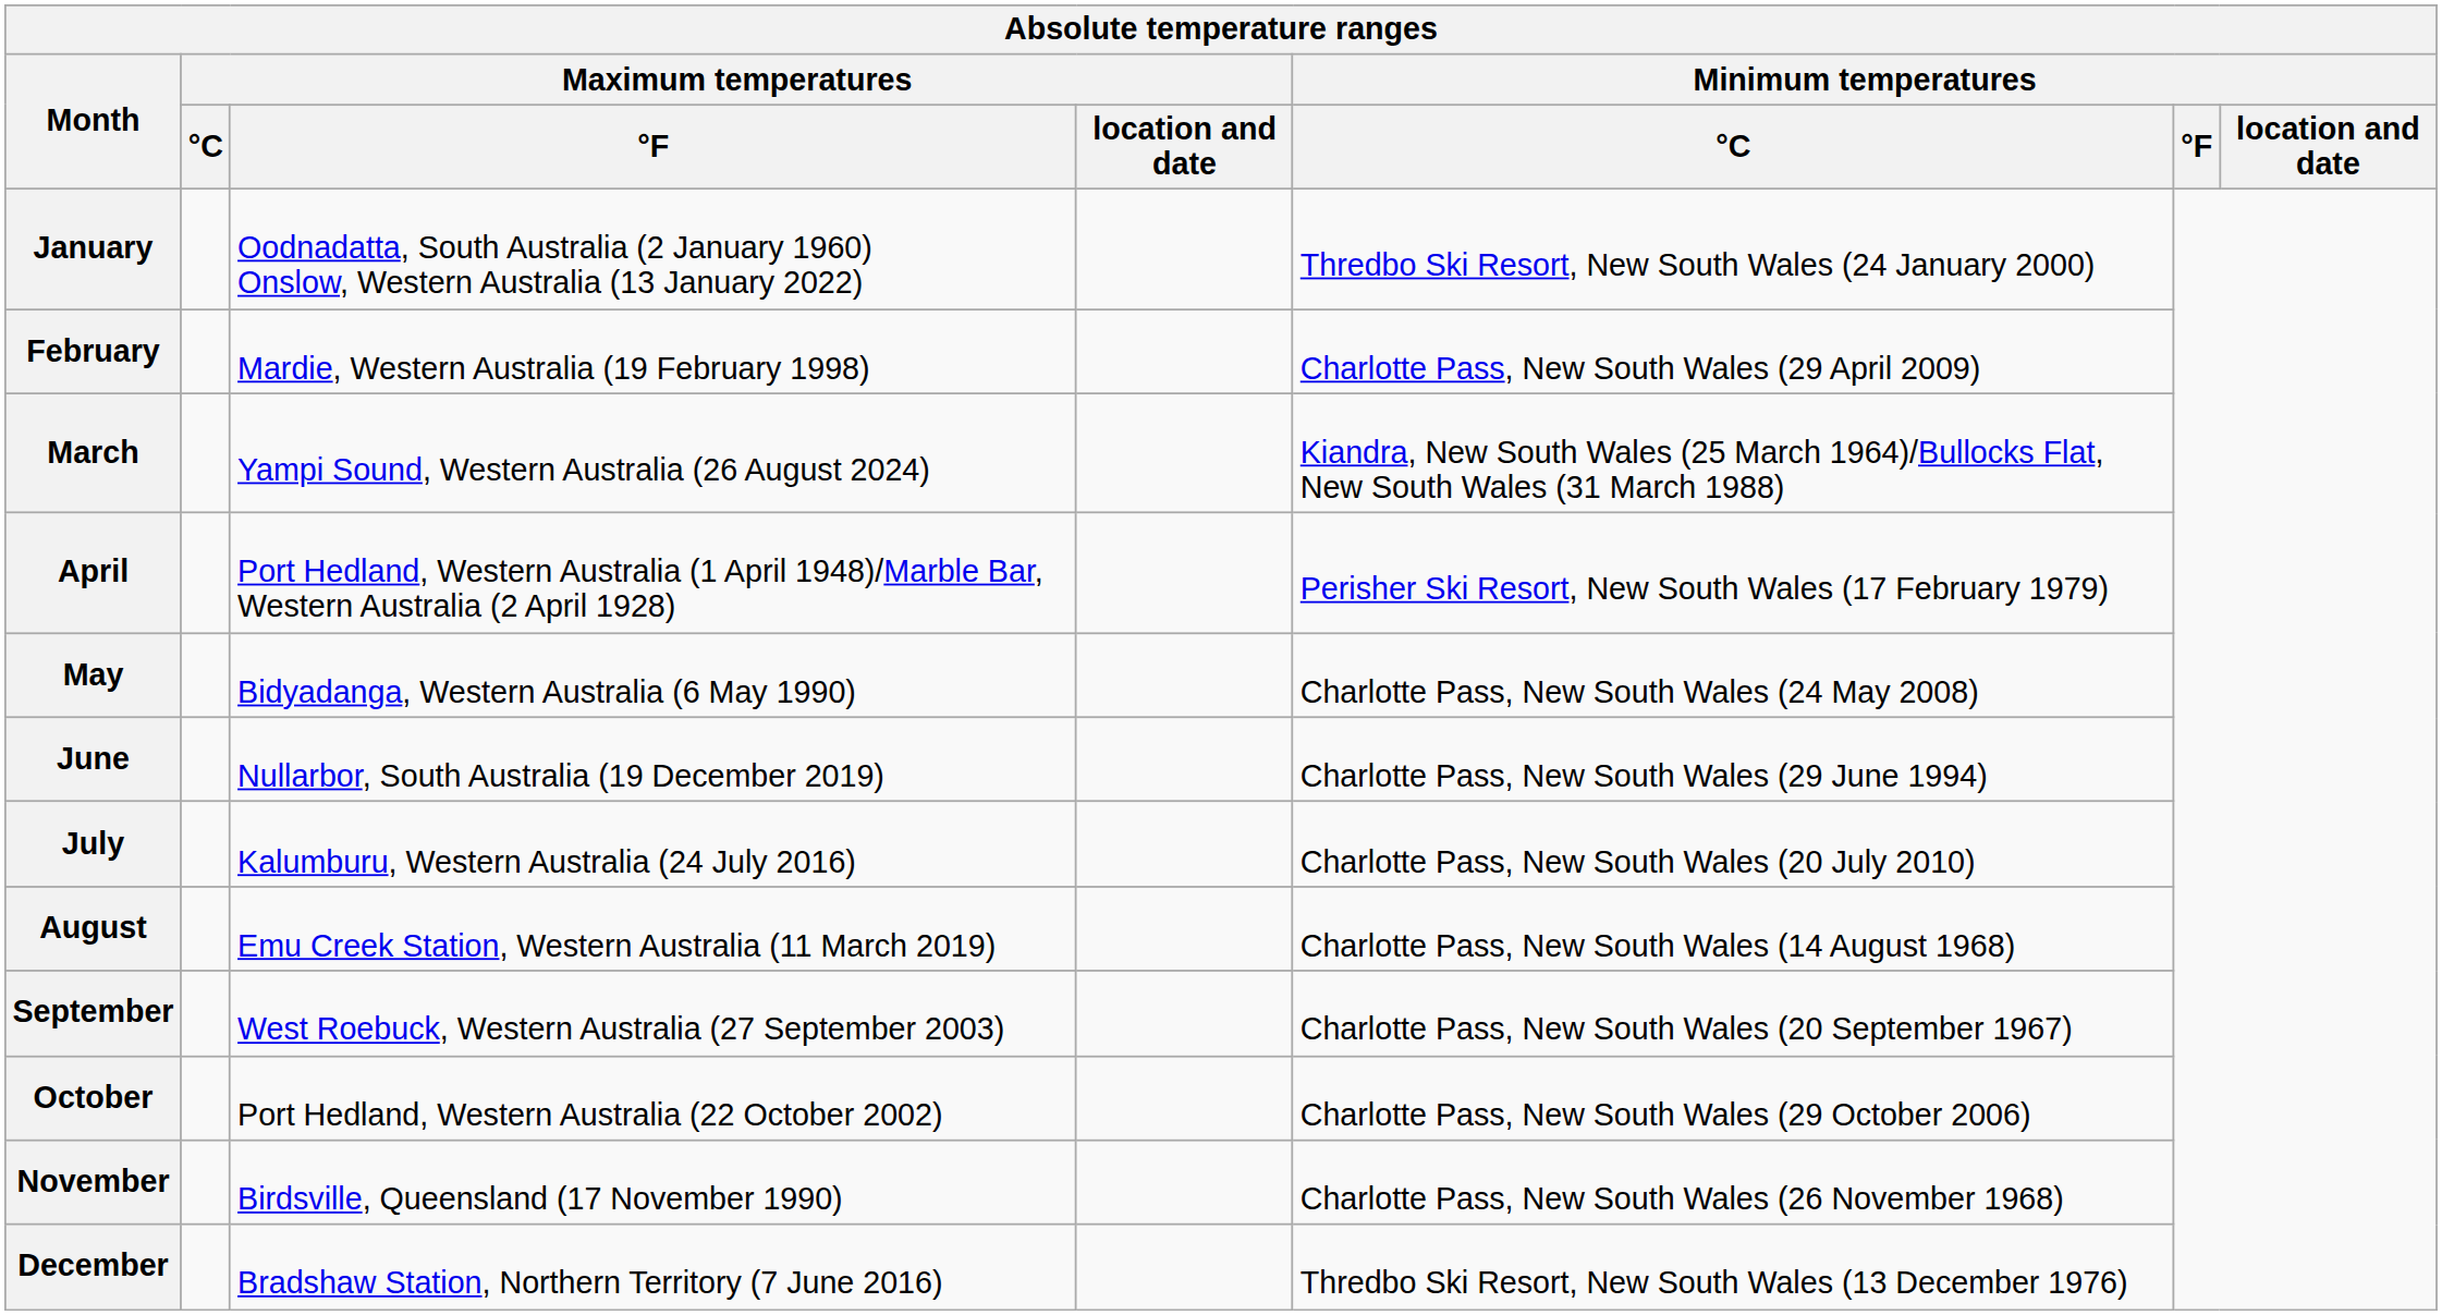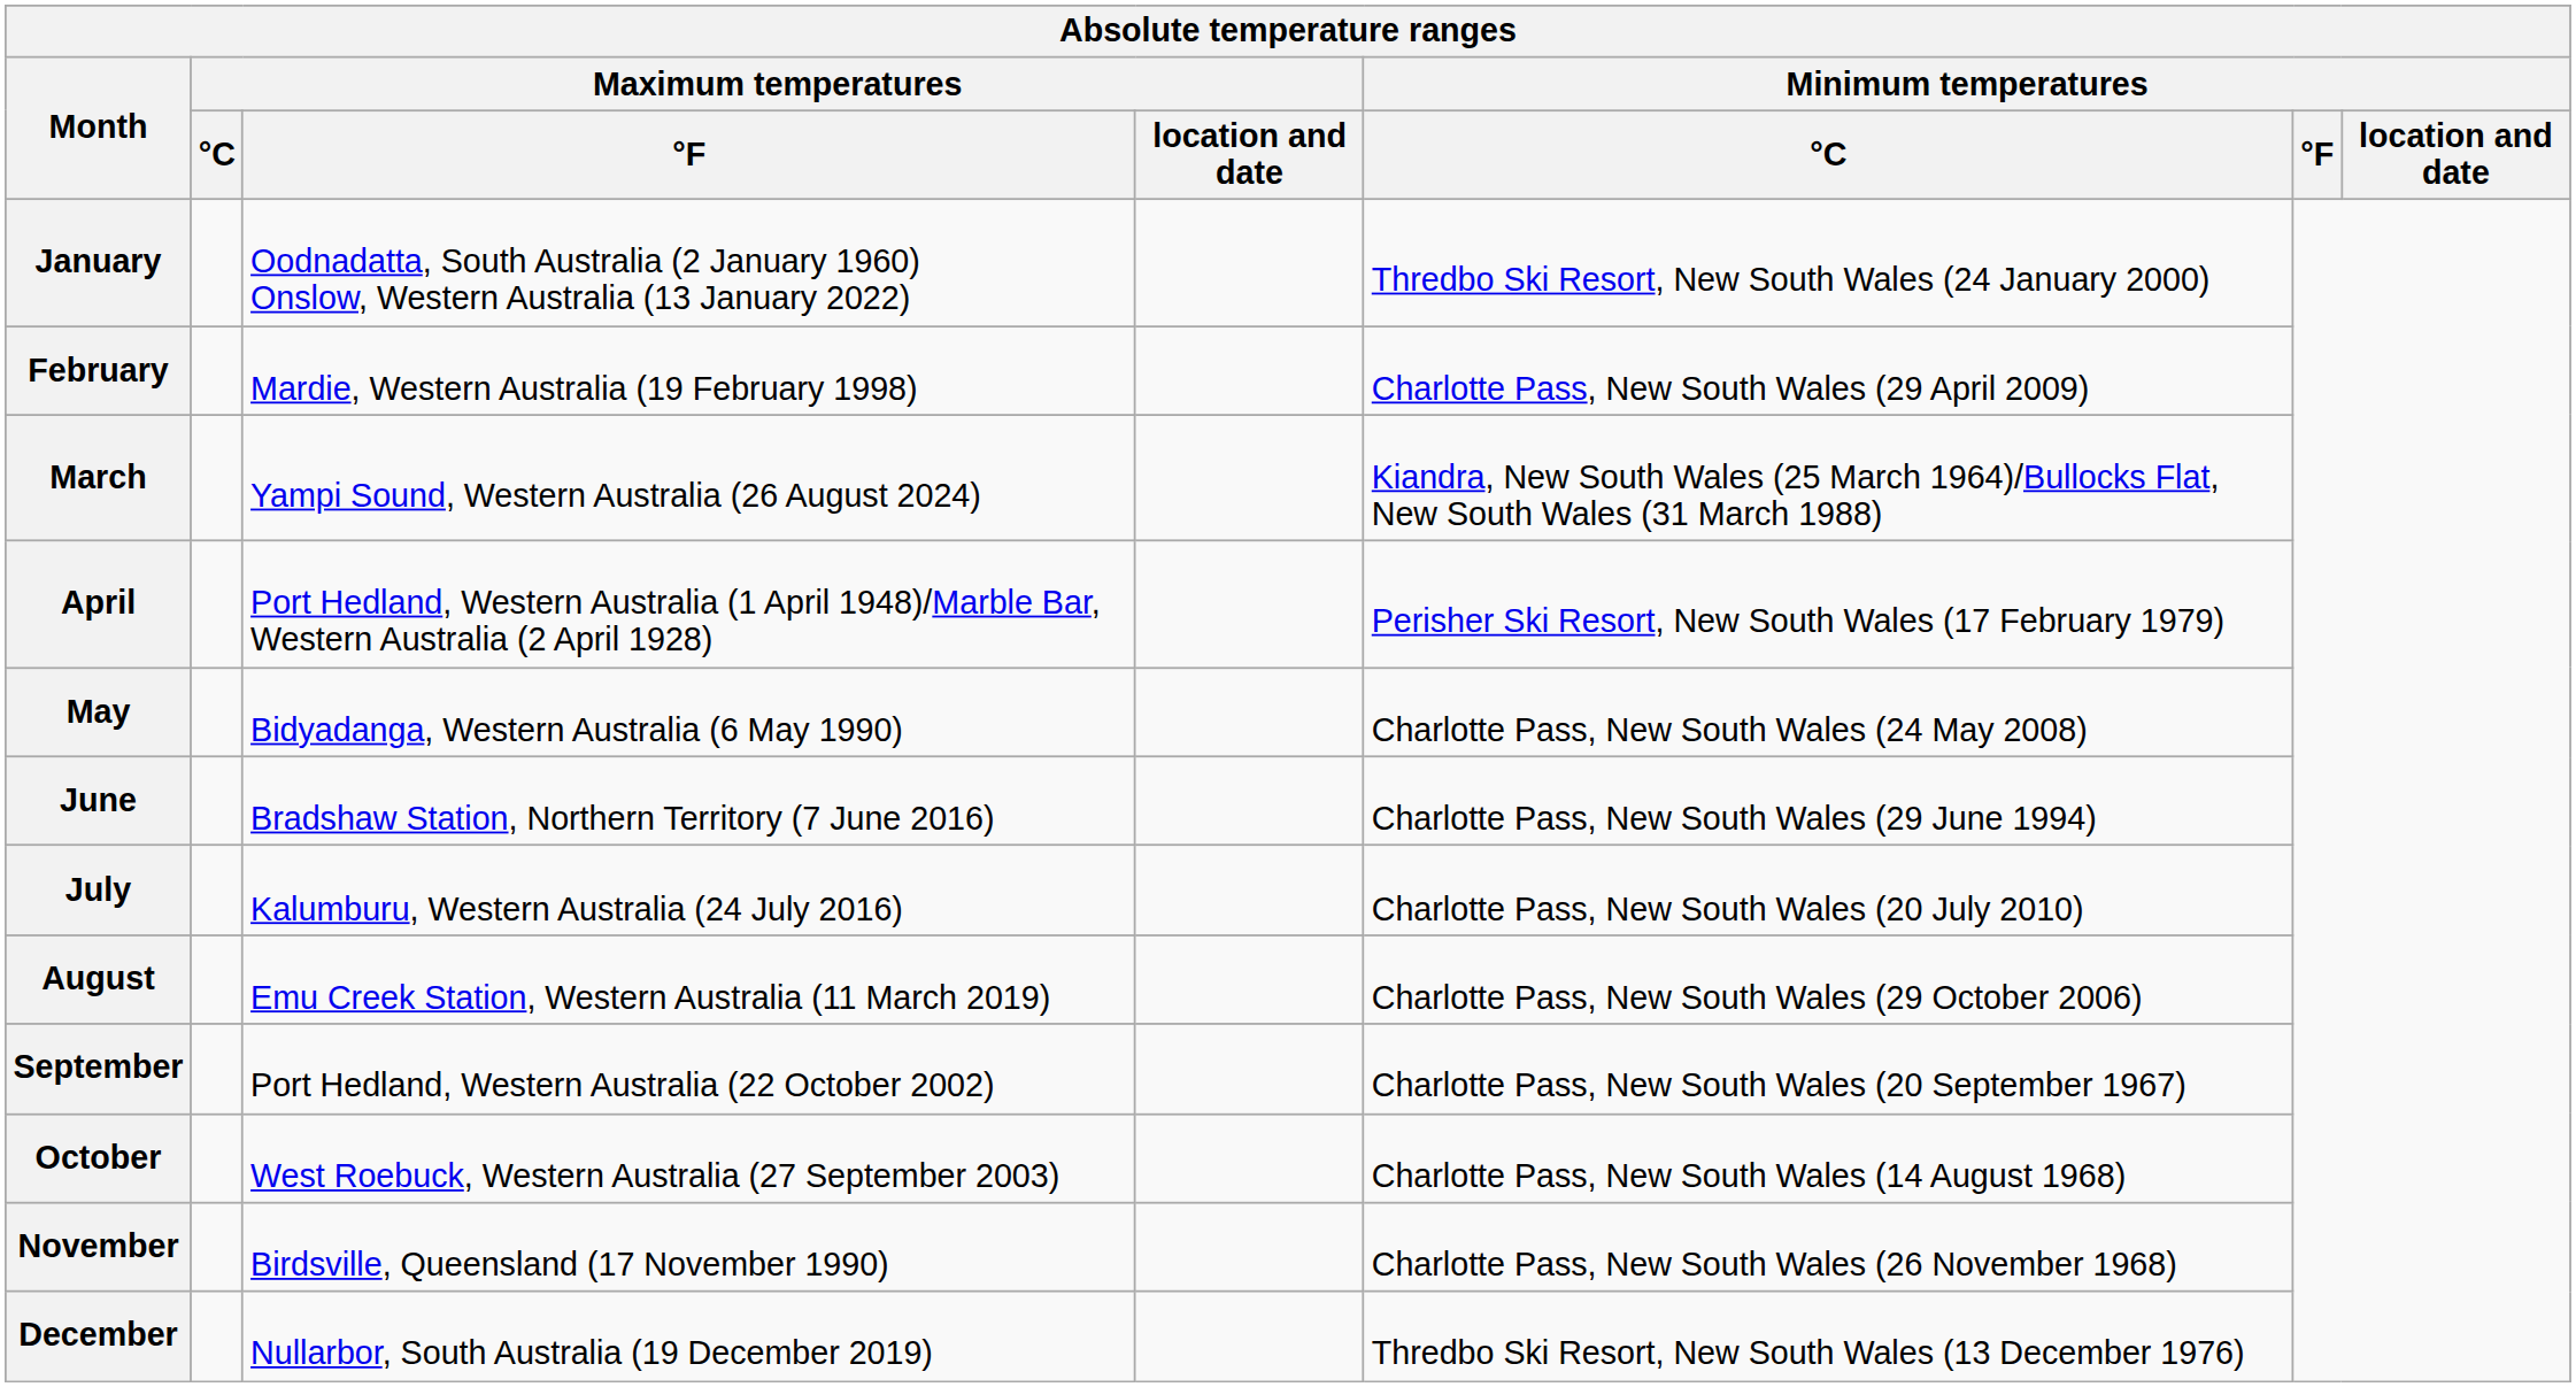June | Maximum temperatures / °F: Nullarbor, South Australia (19 December 2019) -> Bradshaw Station, Northern Territory (7 June 2016)
August | Minimum temperatures / °C: Charlotte Pass, New South Wales (14 August 1968) -> Charlotte Pass, New South Wales (29 October 2006)
September | Maximum temperatures / °F: West Roebuck, Western Australia (27 September 2003) -> Port Hedland, Western Australia (22 October 2002)
October | Maximum temperatures / °F: Port Hedland, Western Australia (22 October 2002) -> West Roebuck, Western Australia (27 September 2003)
October | Minimum temperatures / °C: Charlotte Pass, New South Wales (29 October 2006) -> Charlotte Pass, New South Wales (14 August 1968)
December | Maximum temperatures / °F: Bradshaw Station, Northern Territory (7 June 2016) -> Nullarbor, South Australia (19 December 2019)
